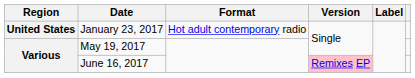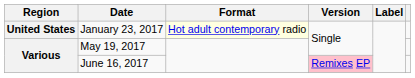January 23, 2017 | Format: no background -> lightyellow background
